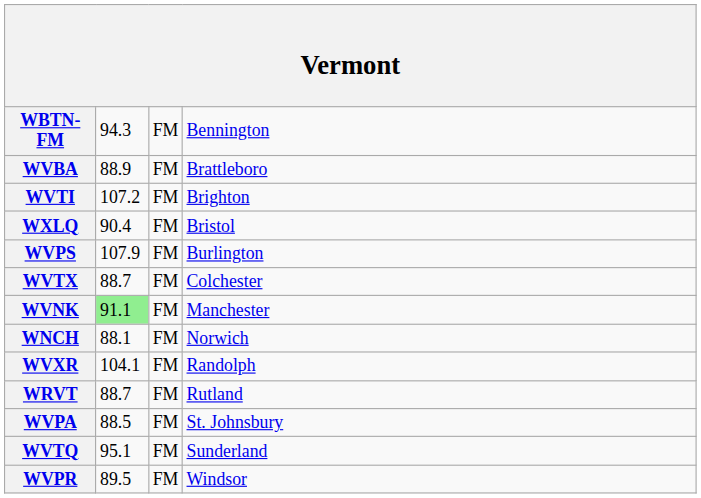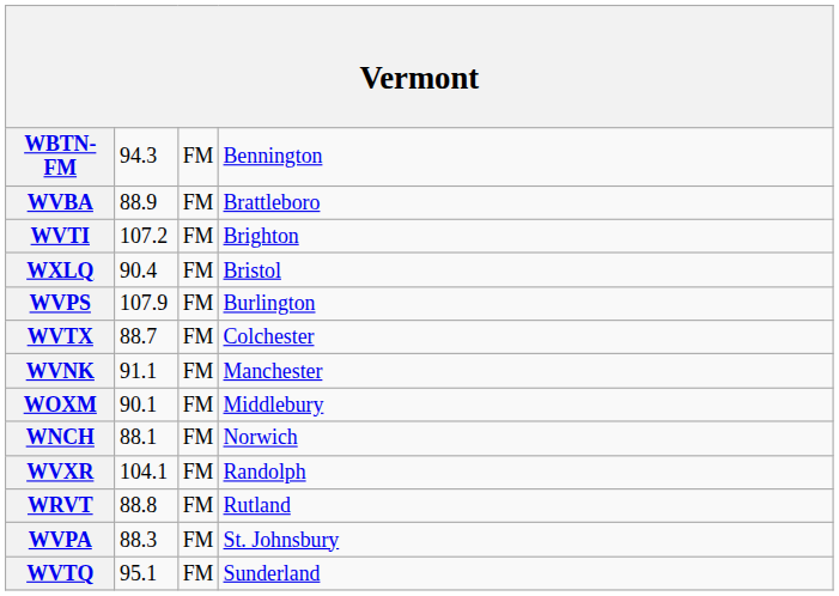WVNK | column 2: lightgreen background -> no background
+ row: WOXM | 90.1 | FM | Middlebury
WRVT | column 2: 88.7 -> 88.8
WVPA | column 2: 88.5 -> 88.3
- row: WVPR | 89.5 | FM | Windsor
